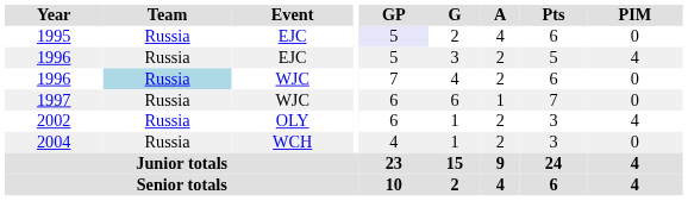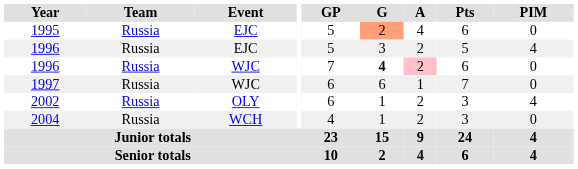1995 | GP: lavender background -> no background
1995 | G: no background -> lightsalmon background
1996 / WJC | Team: lightblue background -> no background
1996 / WJC | G: normal -> bold
1996 / WJC | A: no background -> pink background
